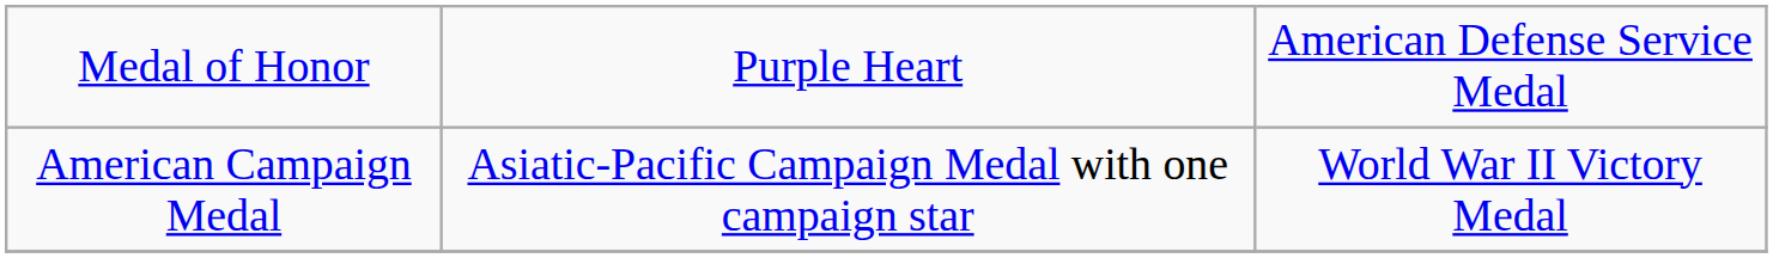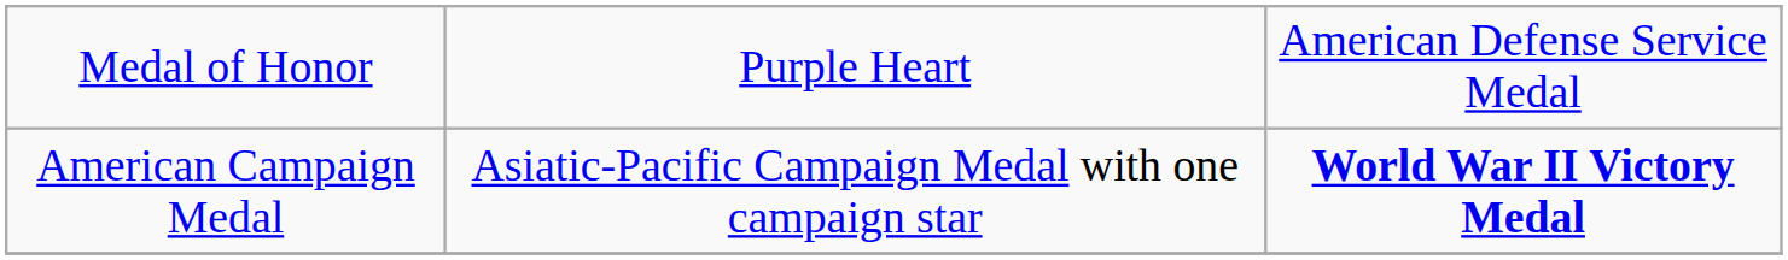American Campaign Medal | column 3: normal -> bold
